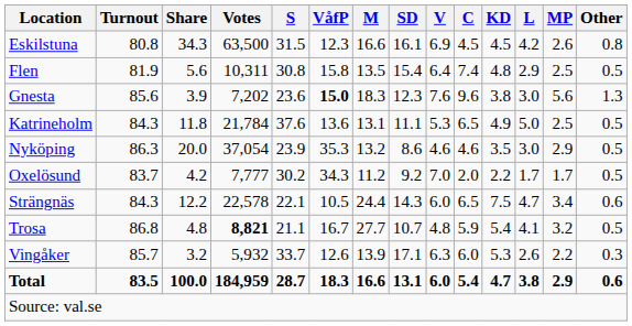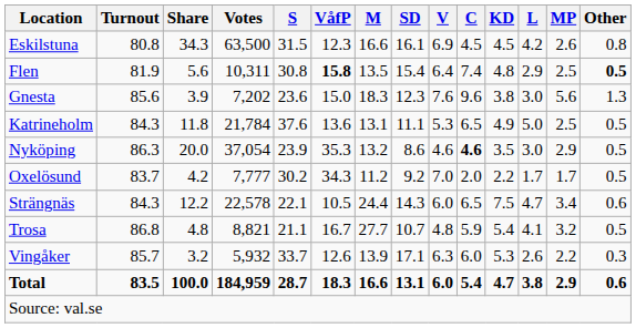Flen | VåfP: normal -> bold
Flen | Other: normal -> bold
Gnesta | VåfP: bold -> normal
Nyköping | C: normal -> bold
Trosa | Votes: bold -> normal
